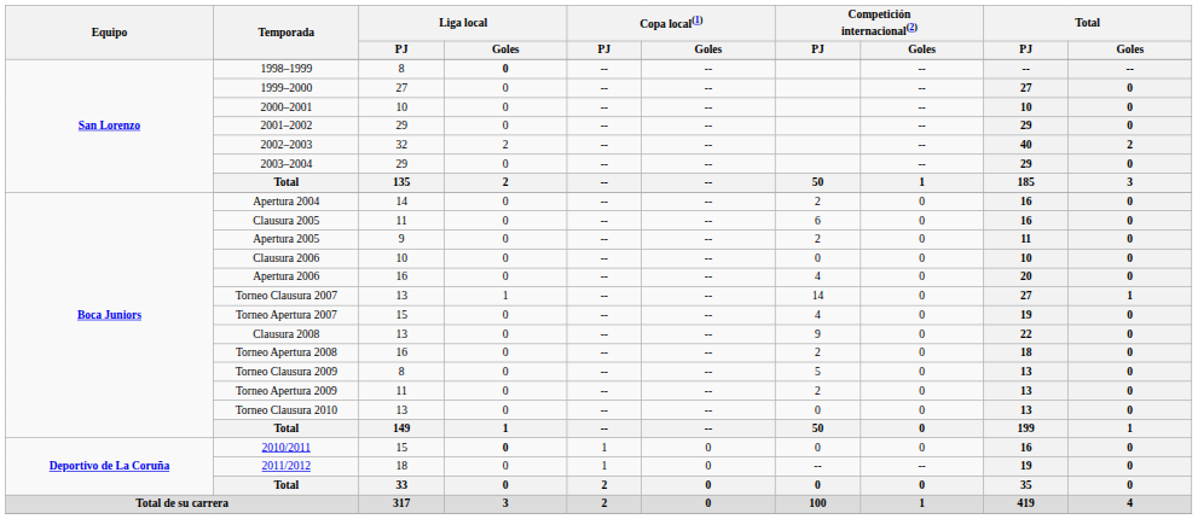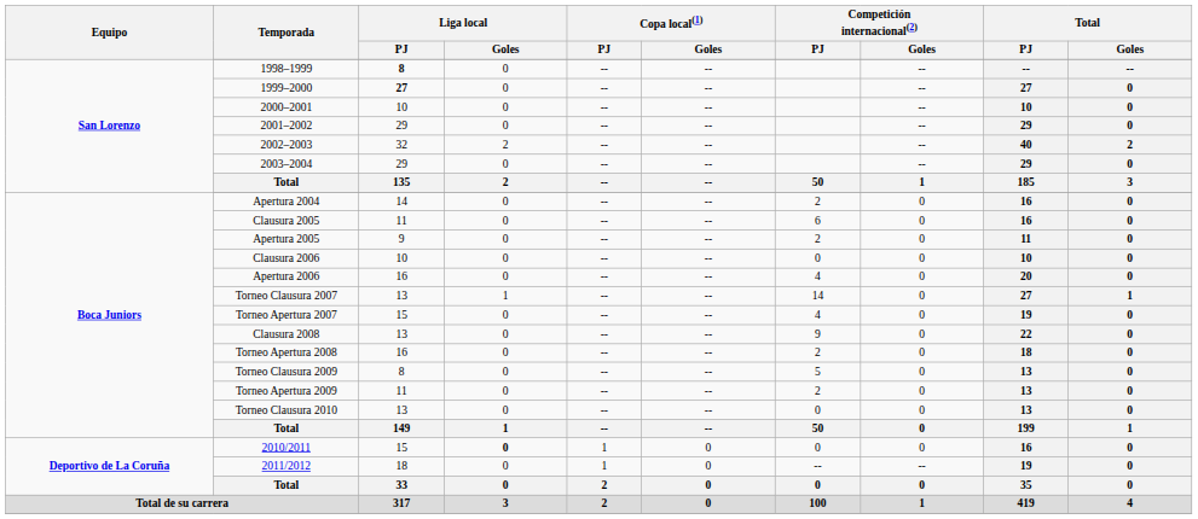1998–1999 | Liga local / PJ: normal -> bold
1998–1999 | Liga local / Goles: bold -> normal
1999–2000 | Liga local / PJ: normal -> bold
